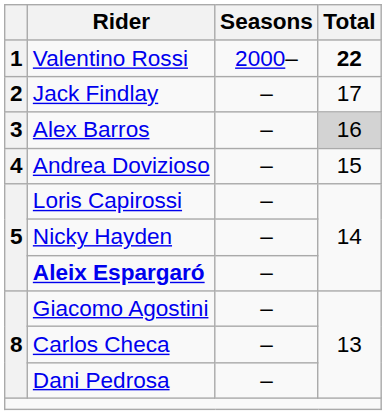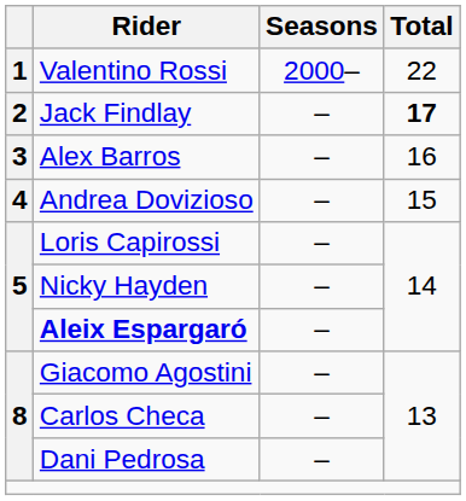Valentino Rossi | Total: bold -> normal
Jack Findlay | Total: normal -> bold
Alex Barros | Total: lightgrey background -> no background
